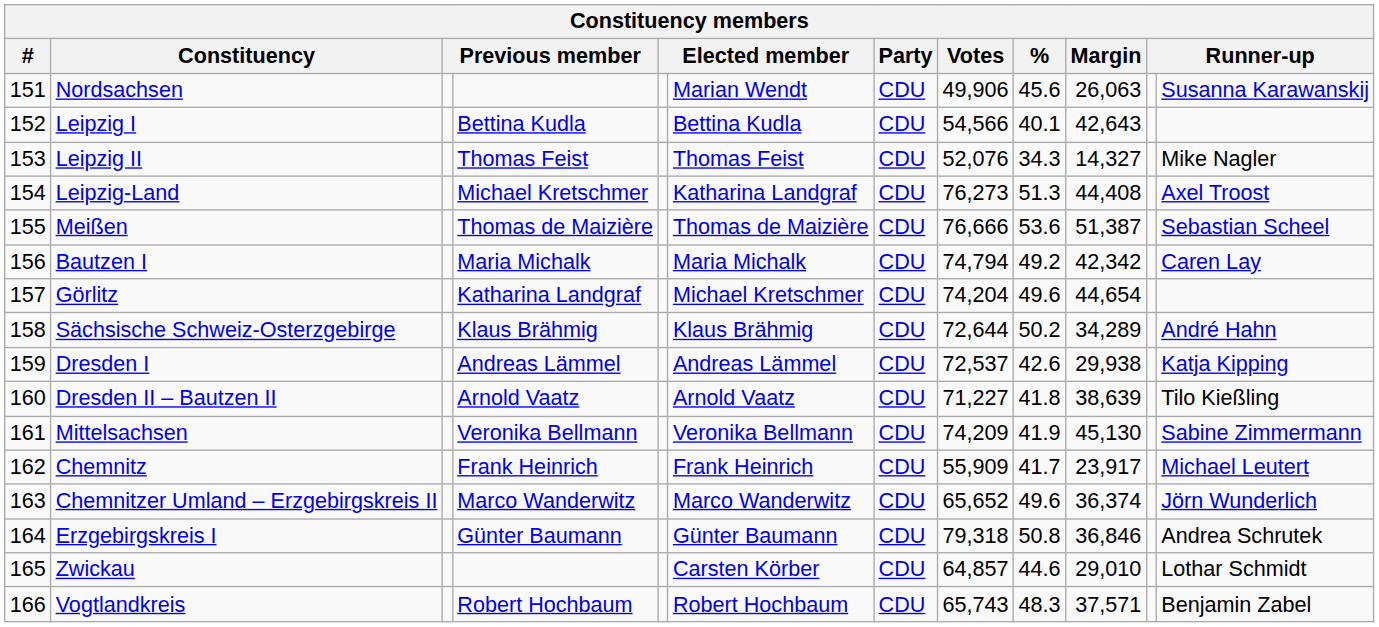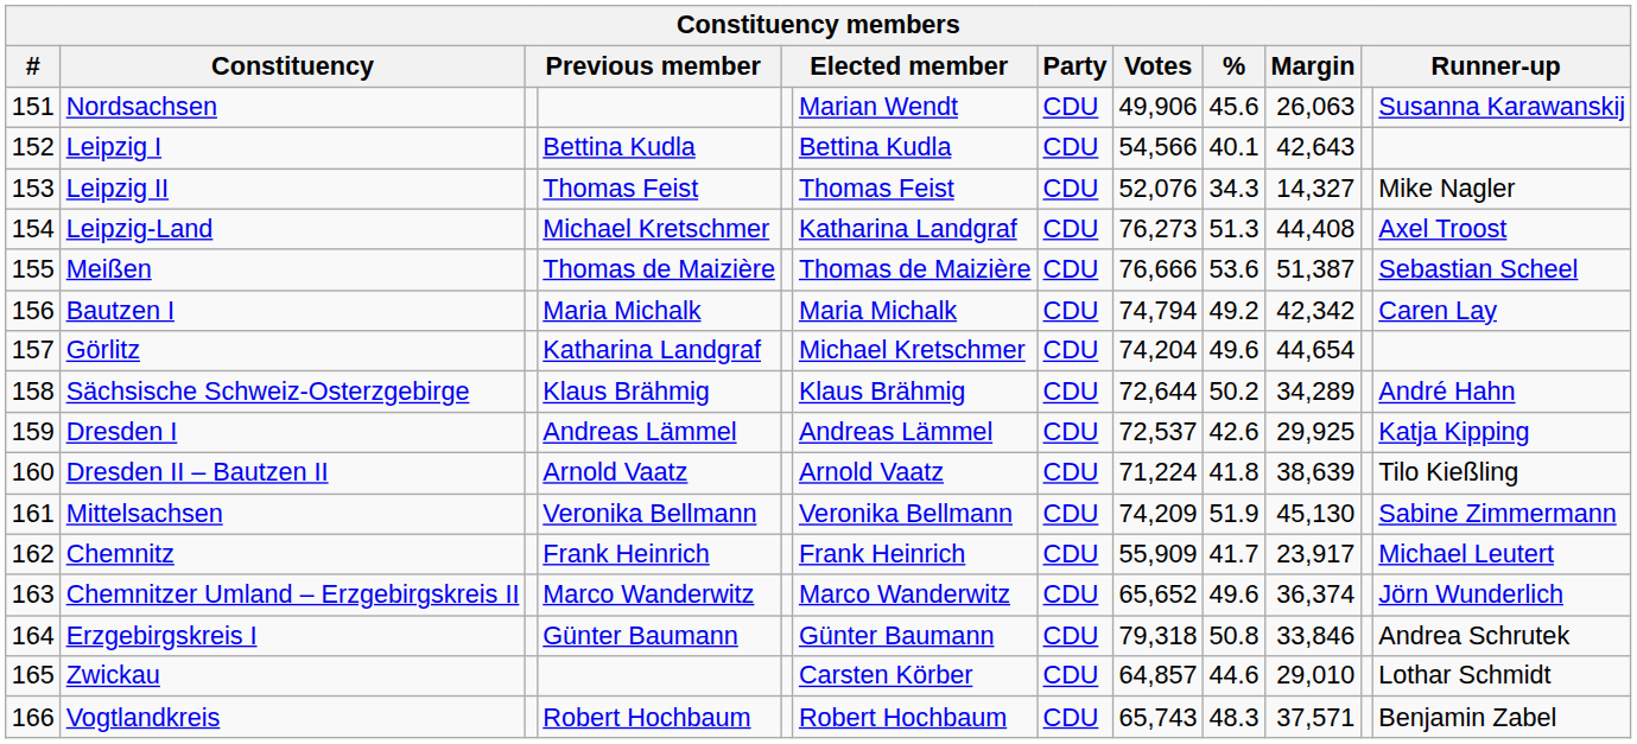Dresden I | Margin: 29,938 -> 29,925
Dresden II – Bautzen II | Votes: 71,227 -> 71,224
Mittelsachsen | %: 41.9 -> 51.9
Erzgebirgskreis I | Margin: 36,846 -> 33,846
